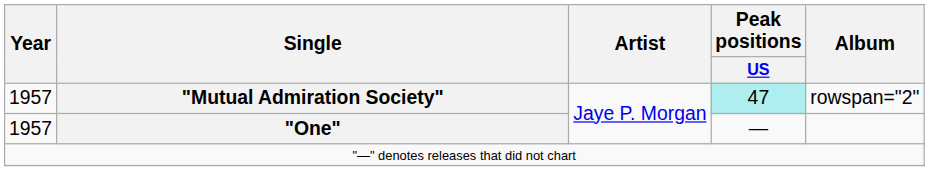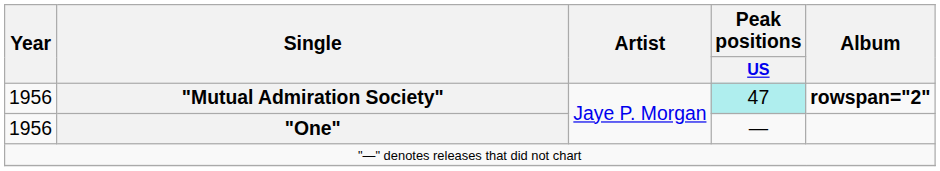"Mutual Admiration Society" | Year: 1957 -> 1956
"Mutual Admiration Society" | Album: normal -> bold
"One" | Year: 1957 -> 1956
